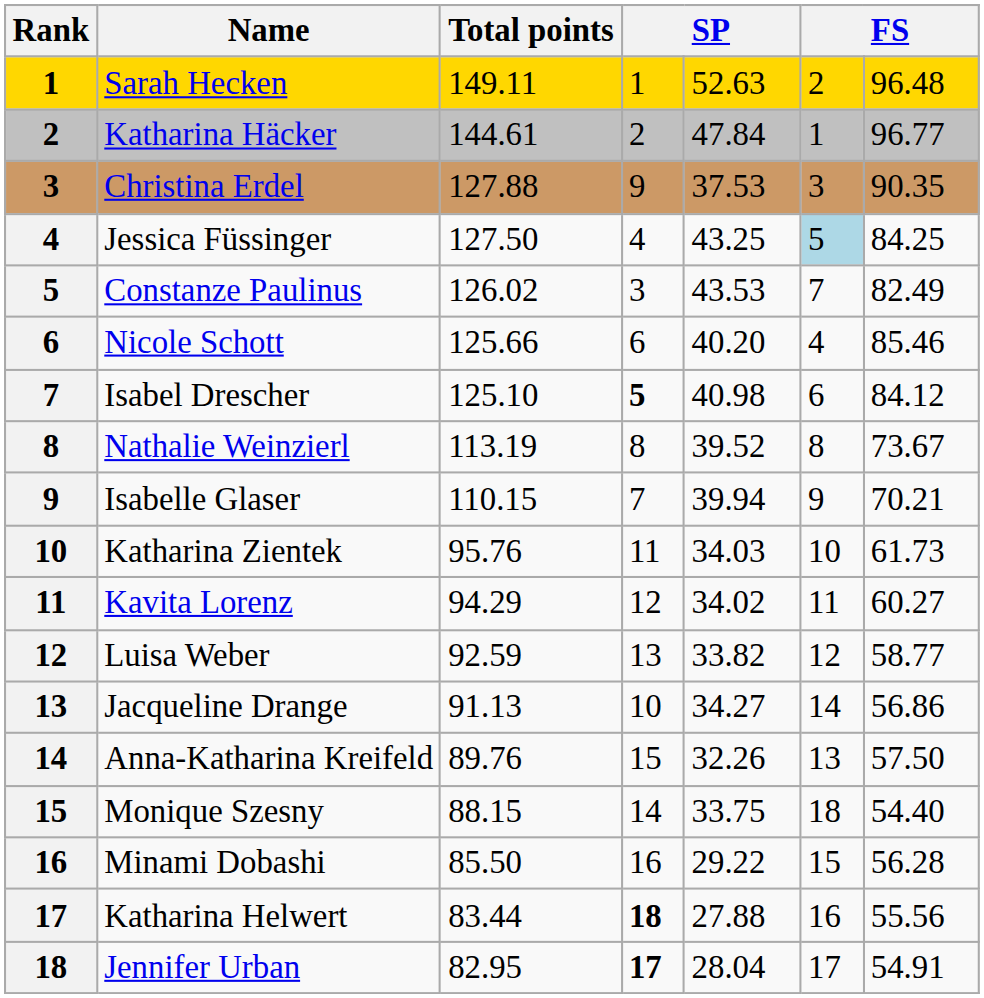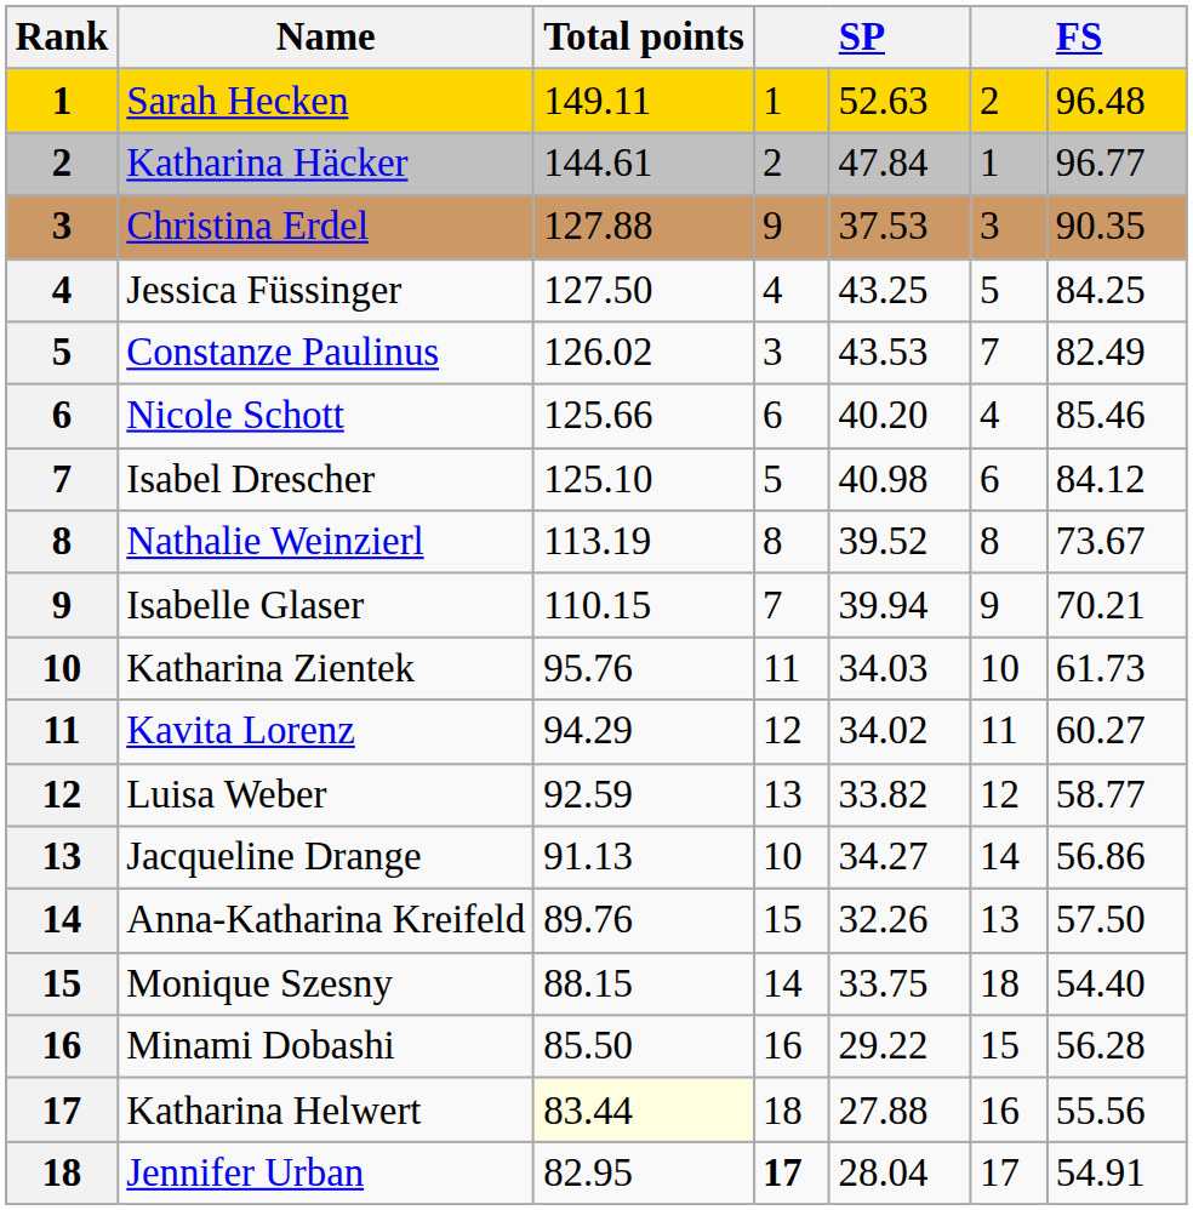Jessica Füssinger | column 6: lightblue background -> no background
Isabel Drescher | column 4: bold -> normal
Katharina Helwert | Total points: no background -> lightyellow background
Katharina Helwert | column 4: bold -> normal
